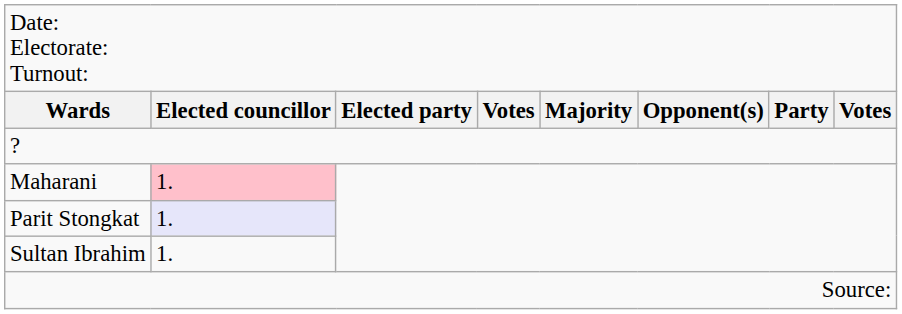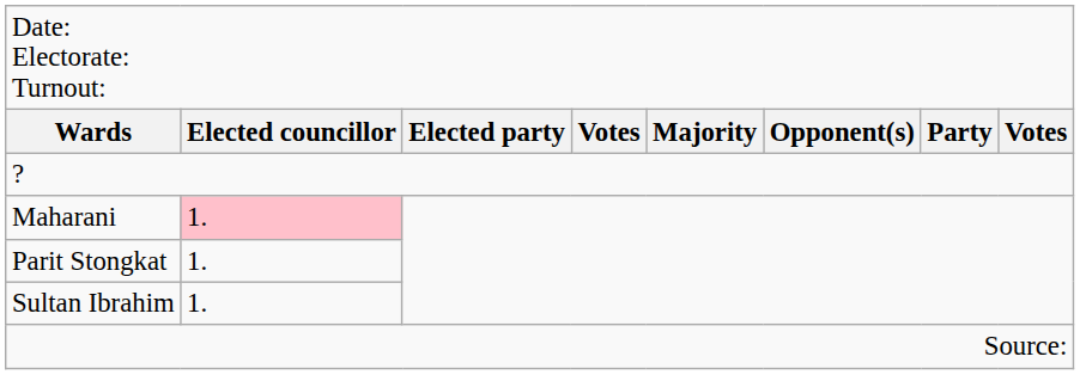Parit Stongkat | column 2: lavender background -> no background
